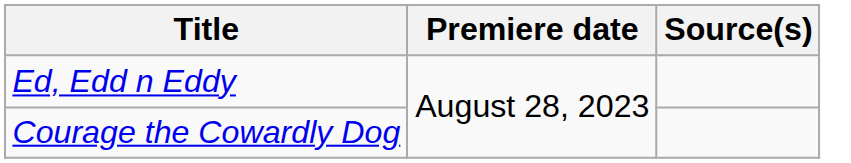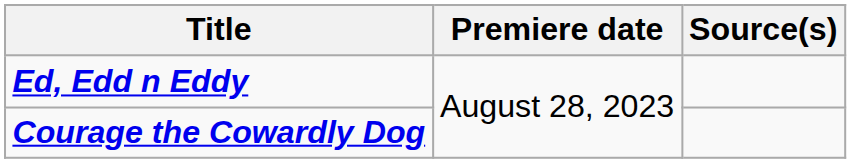Ed, Edd n Eddy | Title: normal -> bold
Courage the Cowardly Dog | Title: normal -> bold
